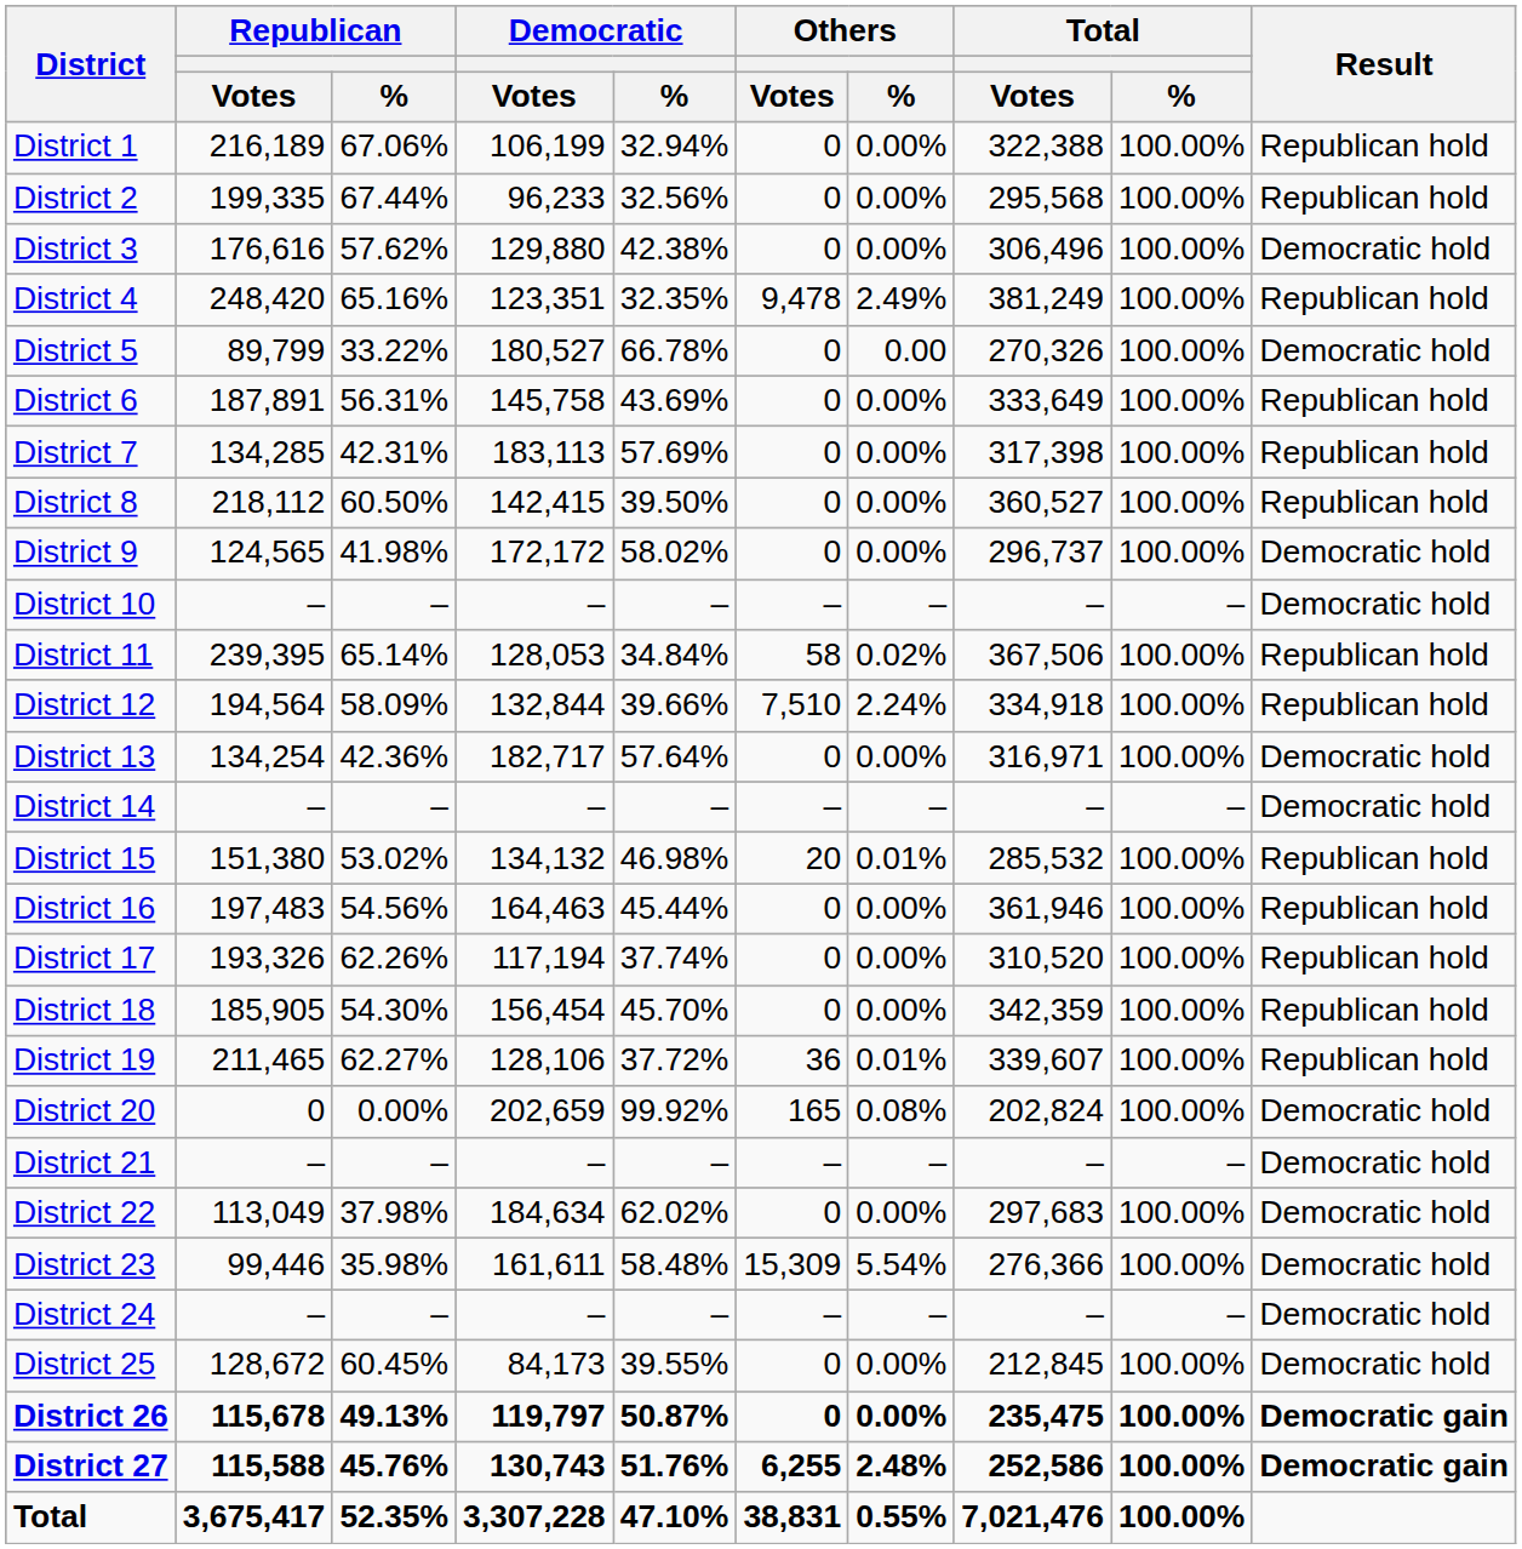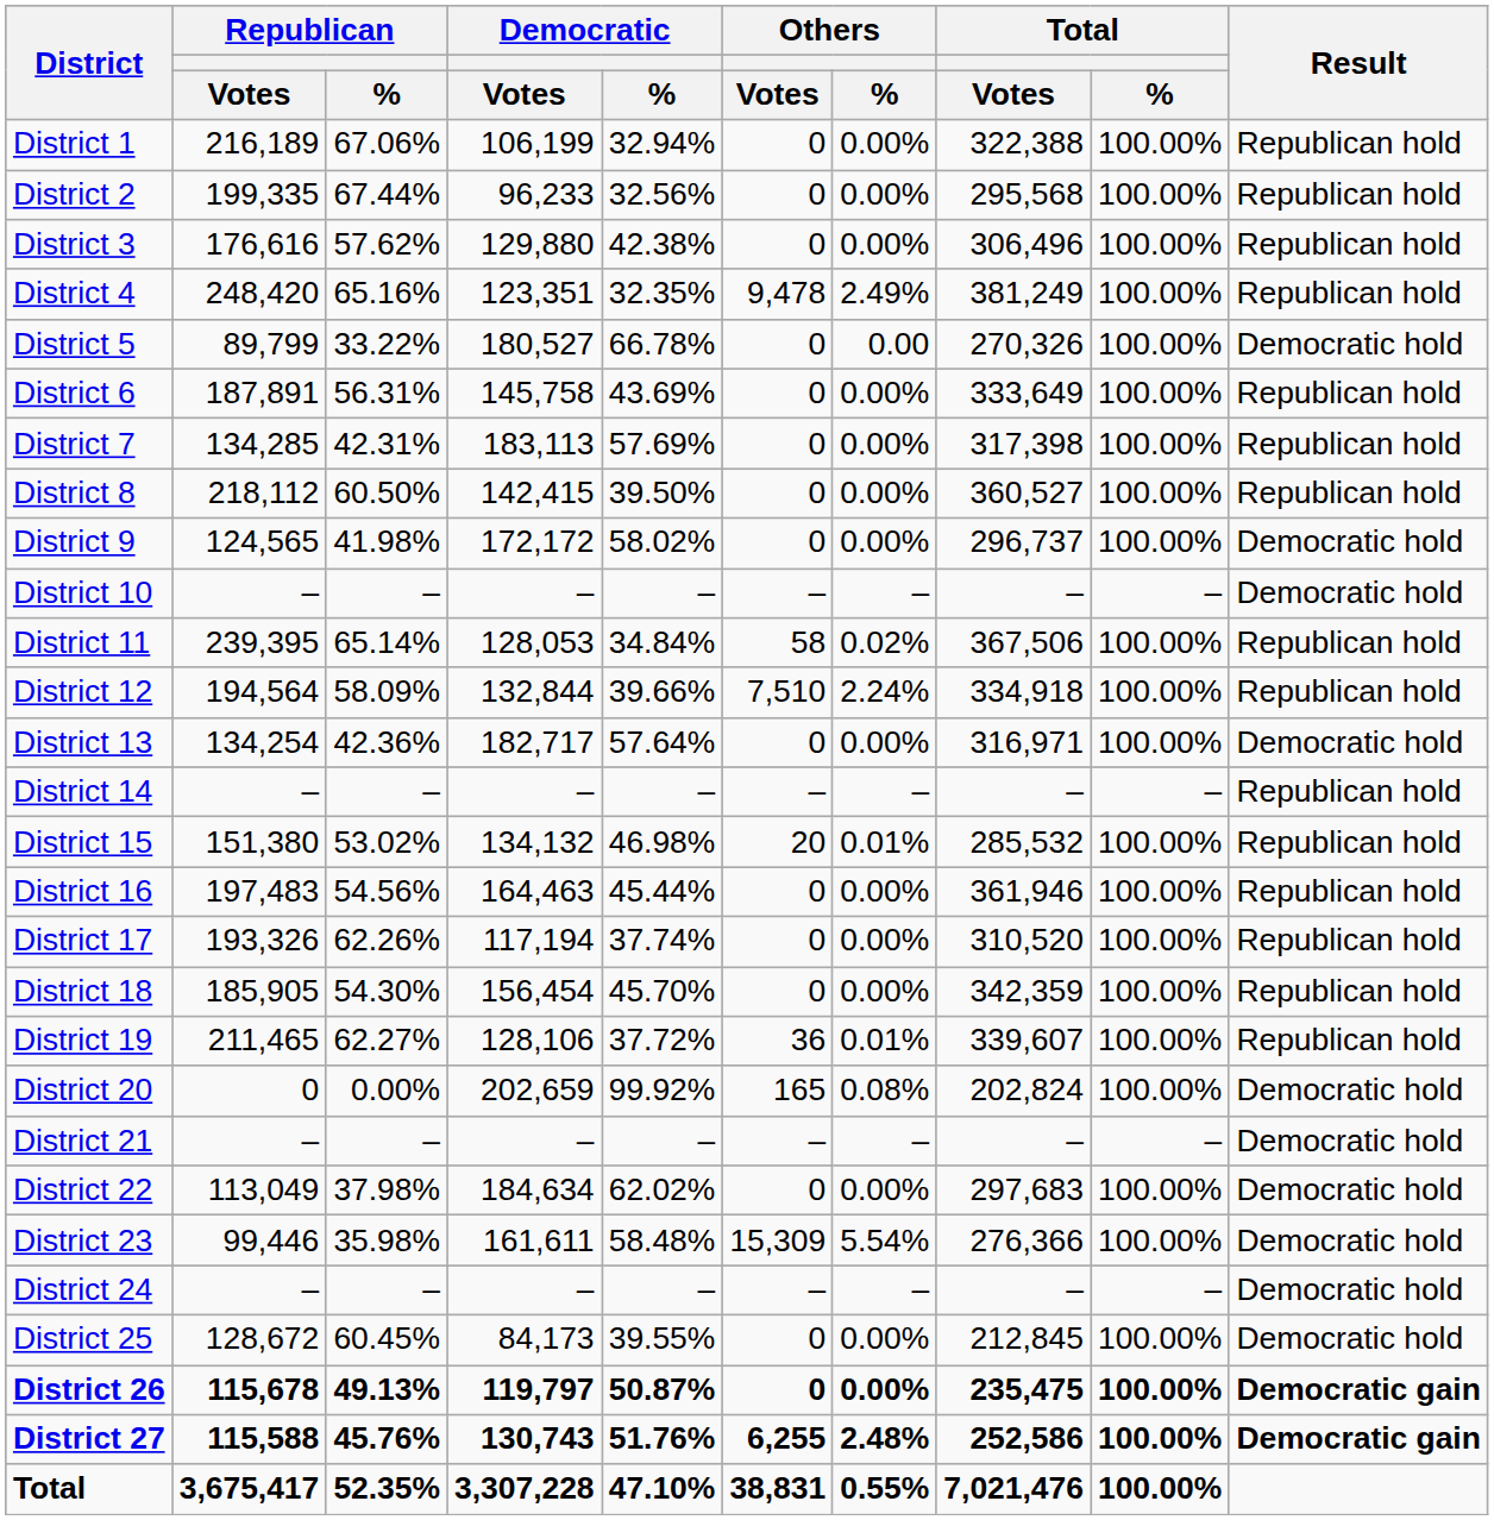District 3 | Result: Democratic hold -> Republican hold
District 14 | Result: Democratic hold -> Republican hold
